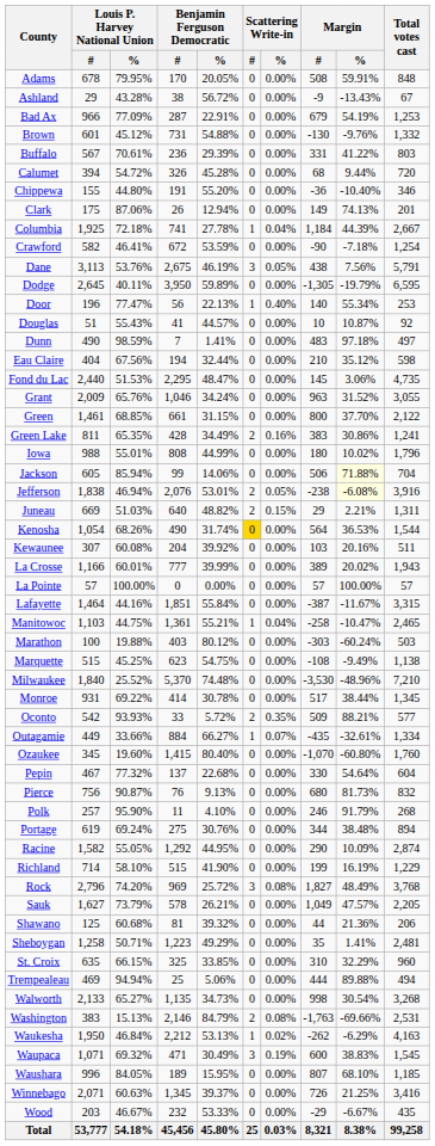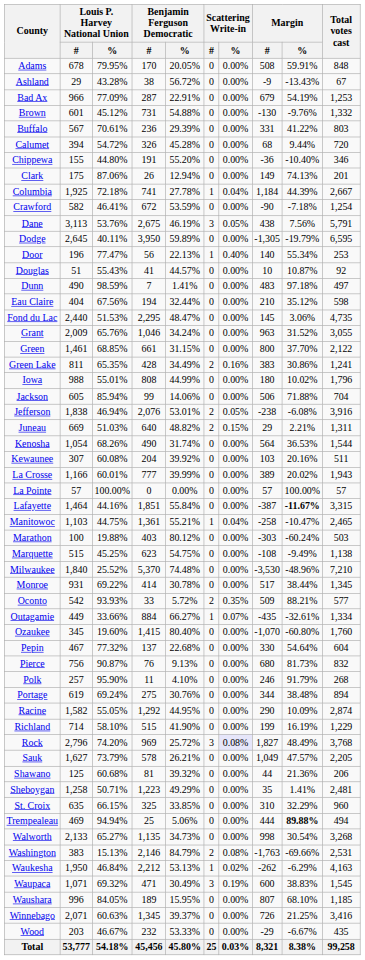Jackson | Margin / %: lightyellow background -> no background
Jefferson | Margin / %: lightyellow background -> no background
Kenosha | Scattering Write-in / #: gold background -> no background
Lafayette | Margin / %: normal -> bold
Rock | Scattering Write-in / %: no background -> lavender background
Trempealeau | Margin / %: normal -> bold
